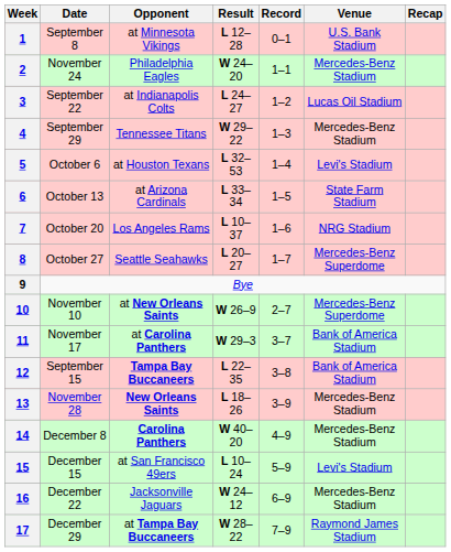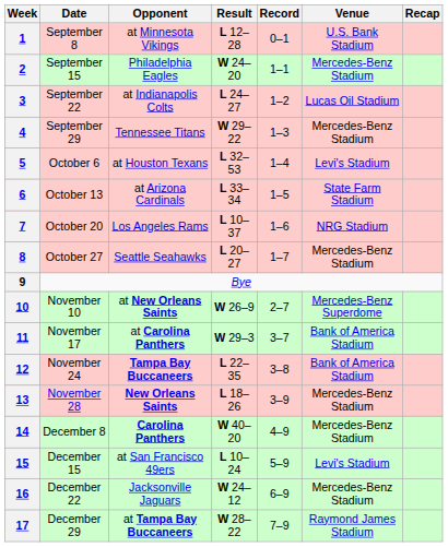2 | Date: November 24 -> September 15
8 | Venue: Mercedes-Benz Superdome -> Mercedes-Benz Stadium
12 | Date: September 15 -> November 24
